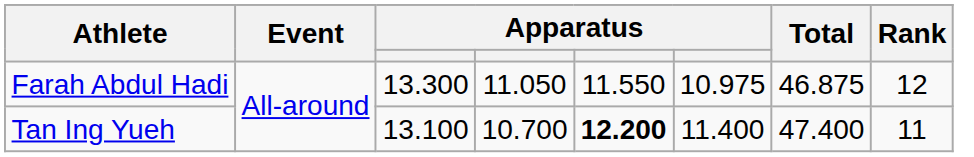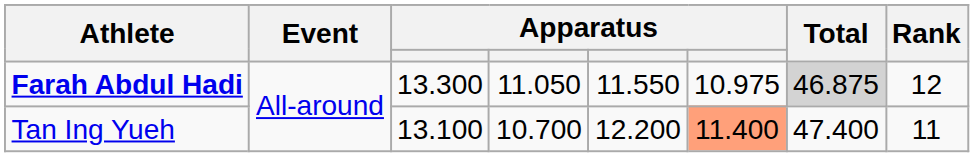row 3 | Athlete: normal -> bold
row 3 | Total: no background -> lightgrey background
row 4 | column 5: bold -> normal
row 4 | column 6: no background -> lightsalmon background
